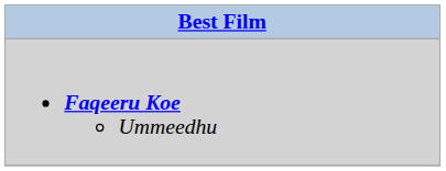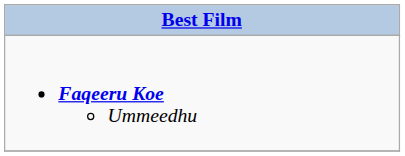row 2 | column 1: lightgrey background -> no background
